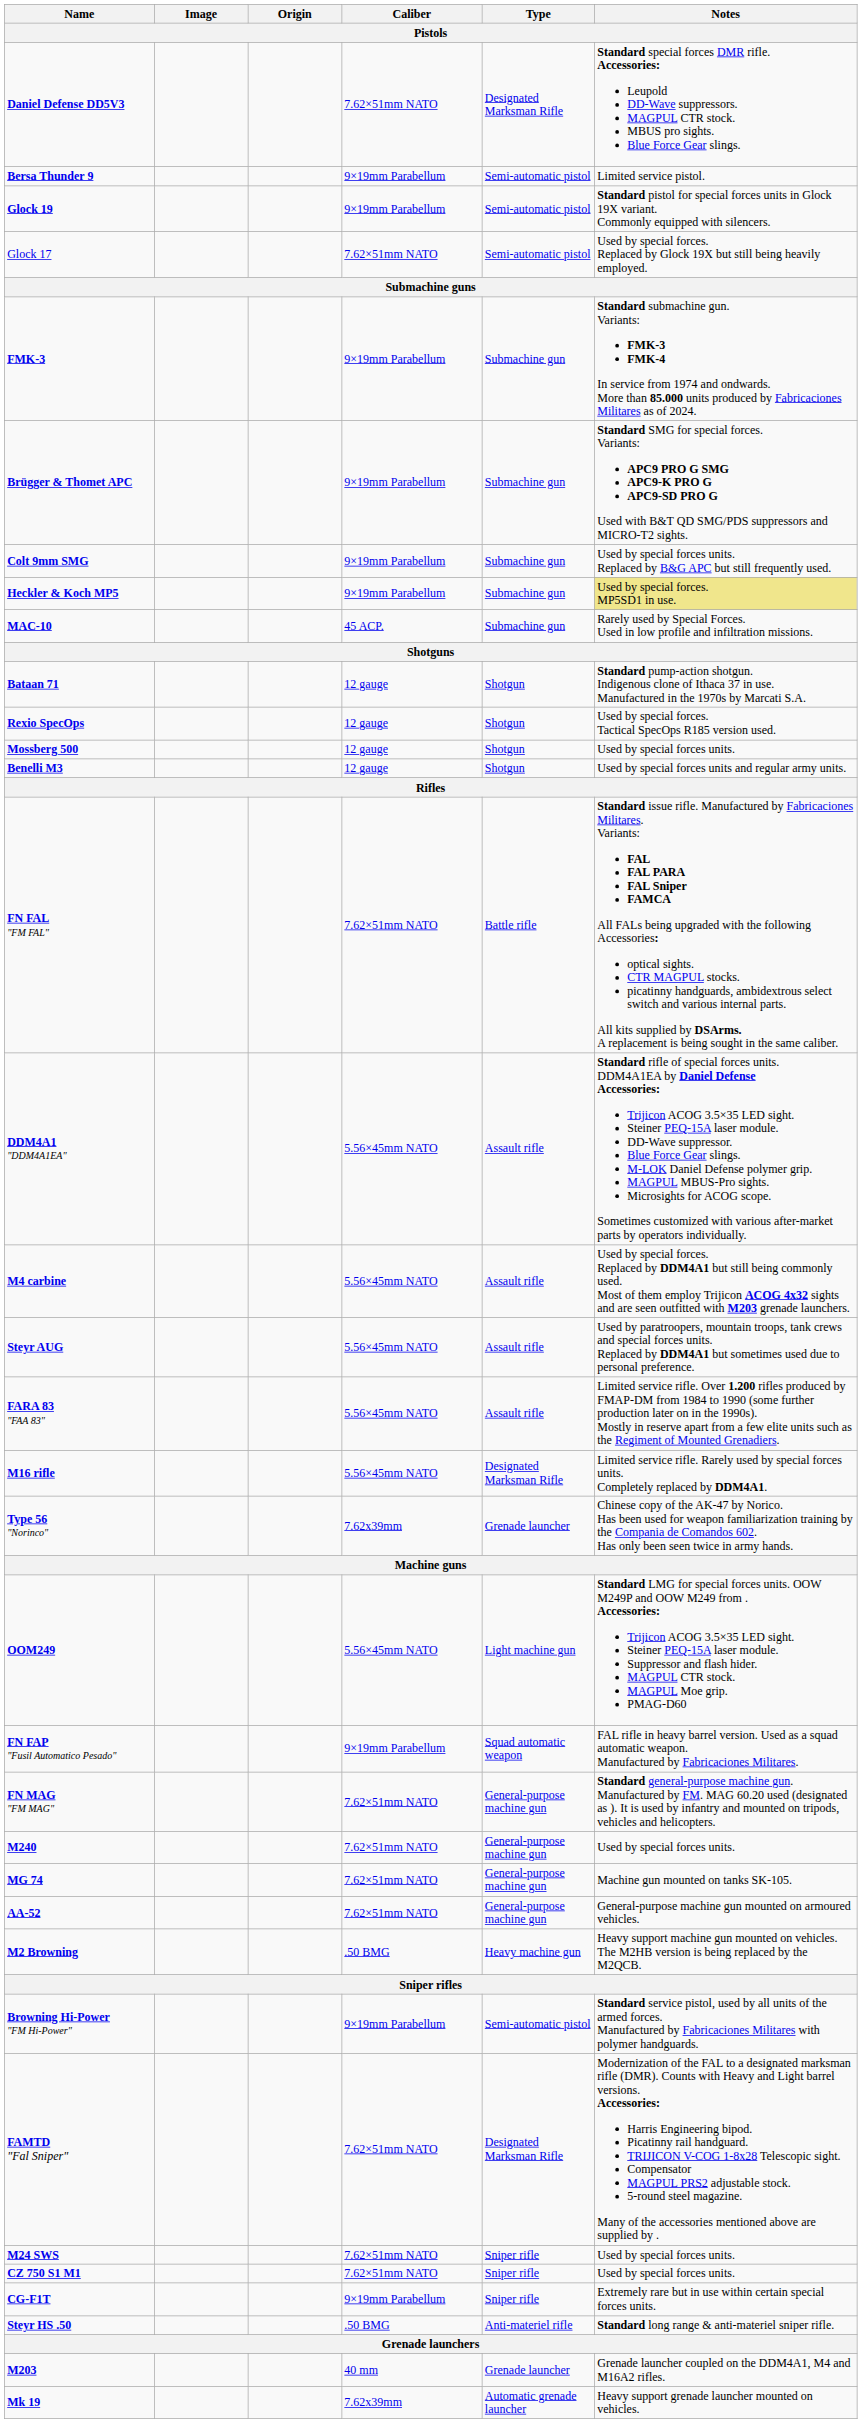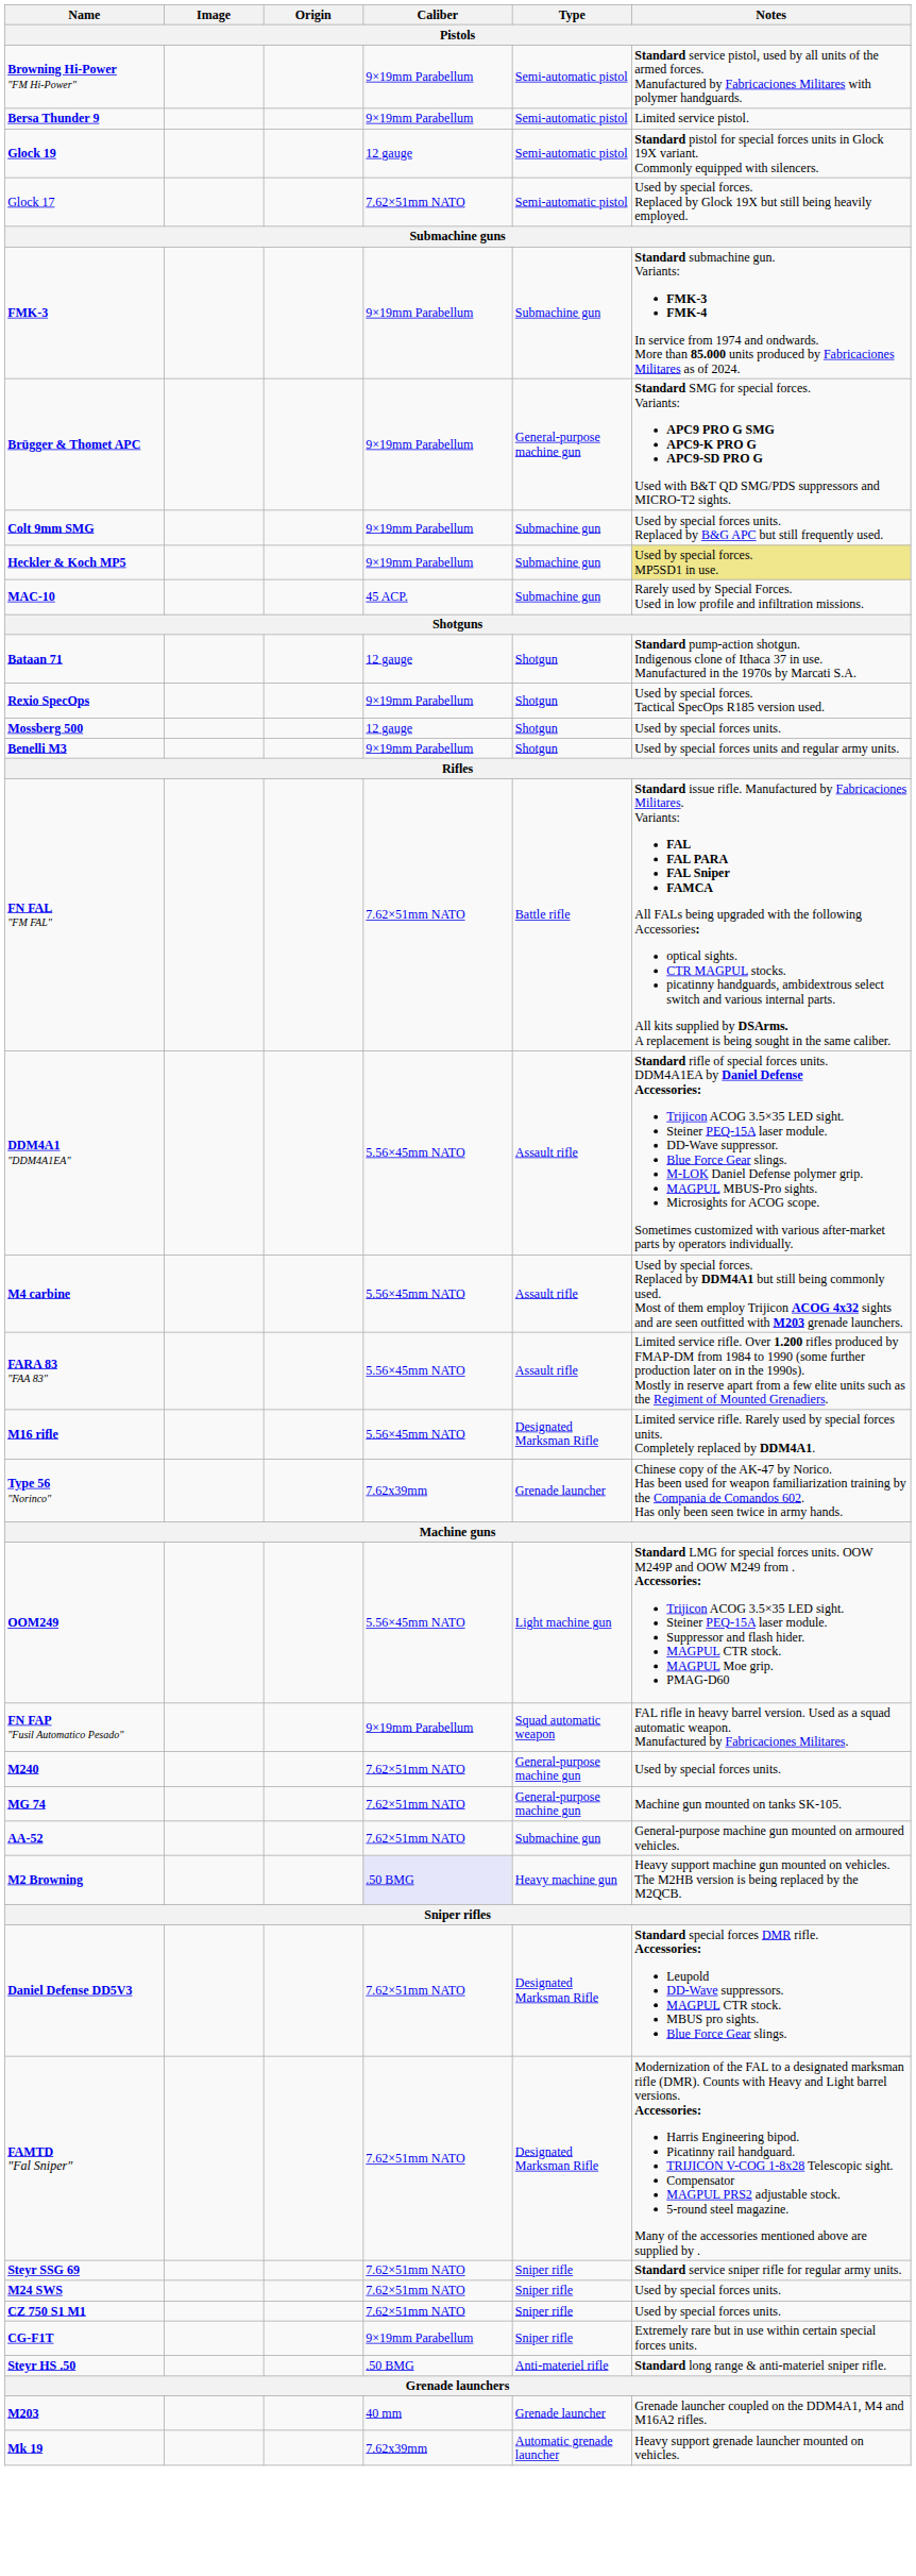rows swapped: Browning Hi-Power "FM Hi-Power" <-> Daniel Defense DD5V3
Glock 19 | Caliber: 9×19mm Parabellum -> 12 gauge
Brügger & Thomet APC | Type: Submachine gun -> General-purpose machine gun
Rexio SpecOps | Caliber: 12 gauge -> 9×19mm Parabellum
Benelli M3 | Caliber: 12 gauge -> 9×19mm Parabellum
- row: Steyr AUG | 5.56×45mm NATO | Assault rifle | Used by paratroopers, mountain troops, tank crews and special forces units. Replaced by DDM4A1 but sometimes used due to personal preference.
- row: FN MAG "FM MAG" | 7.62×51mm NATO | General-purpose machine gun | Standard general-purpose machine gun. Manufactured by FM. MAG 60.20 used (designated as ). It is used by infantry and mounted on tripods, vehicles and helicopters.
AA-52 | Type: General-purpose machine gun -> Submachine gun
M2 Browning | Caliber: no background -> lavender background
+ row: Steyr SSG 69 | 7.62×51mm NATO | Sniper rifle | Standard service sniper rifle for regular army units.
